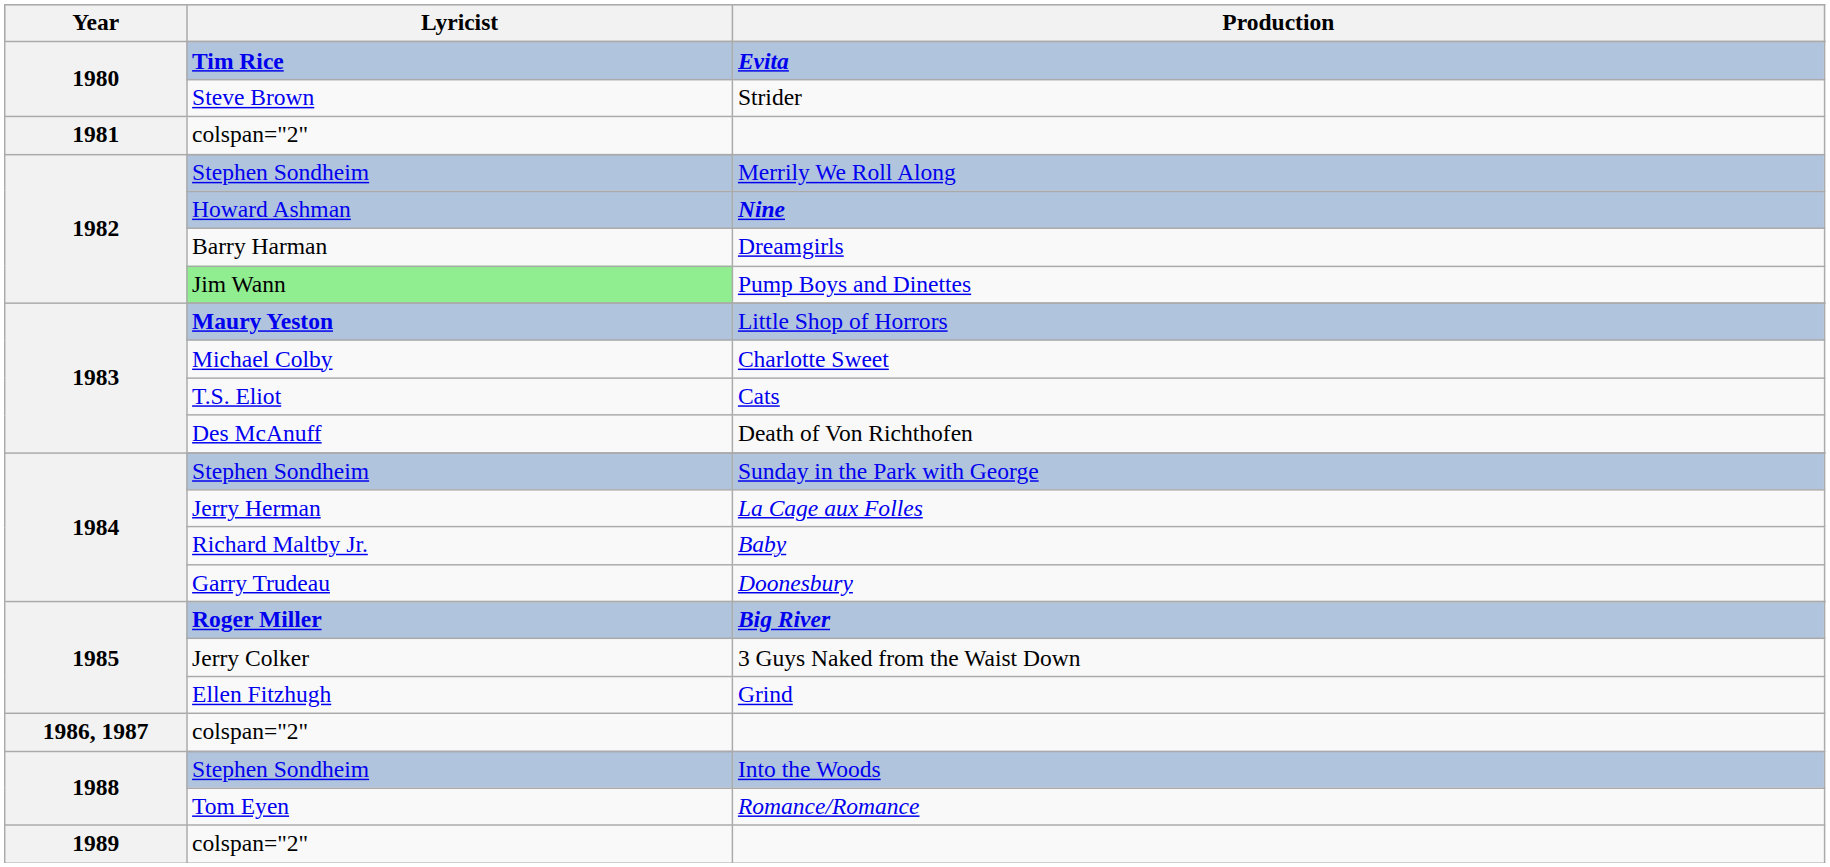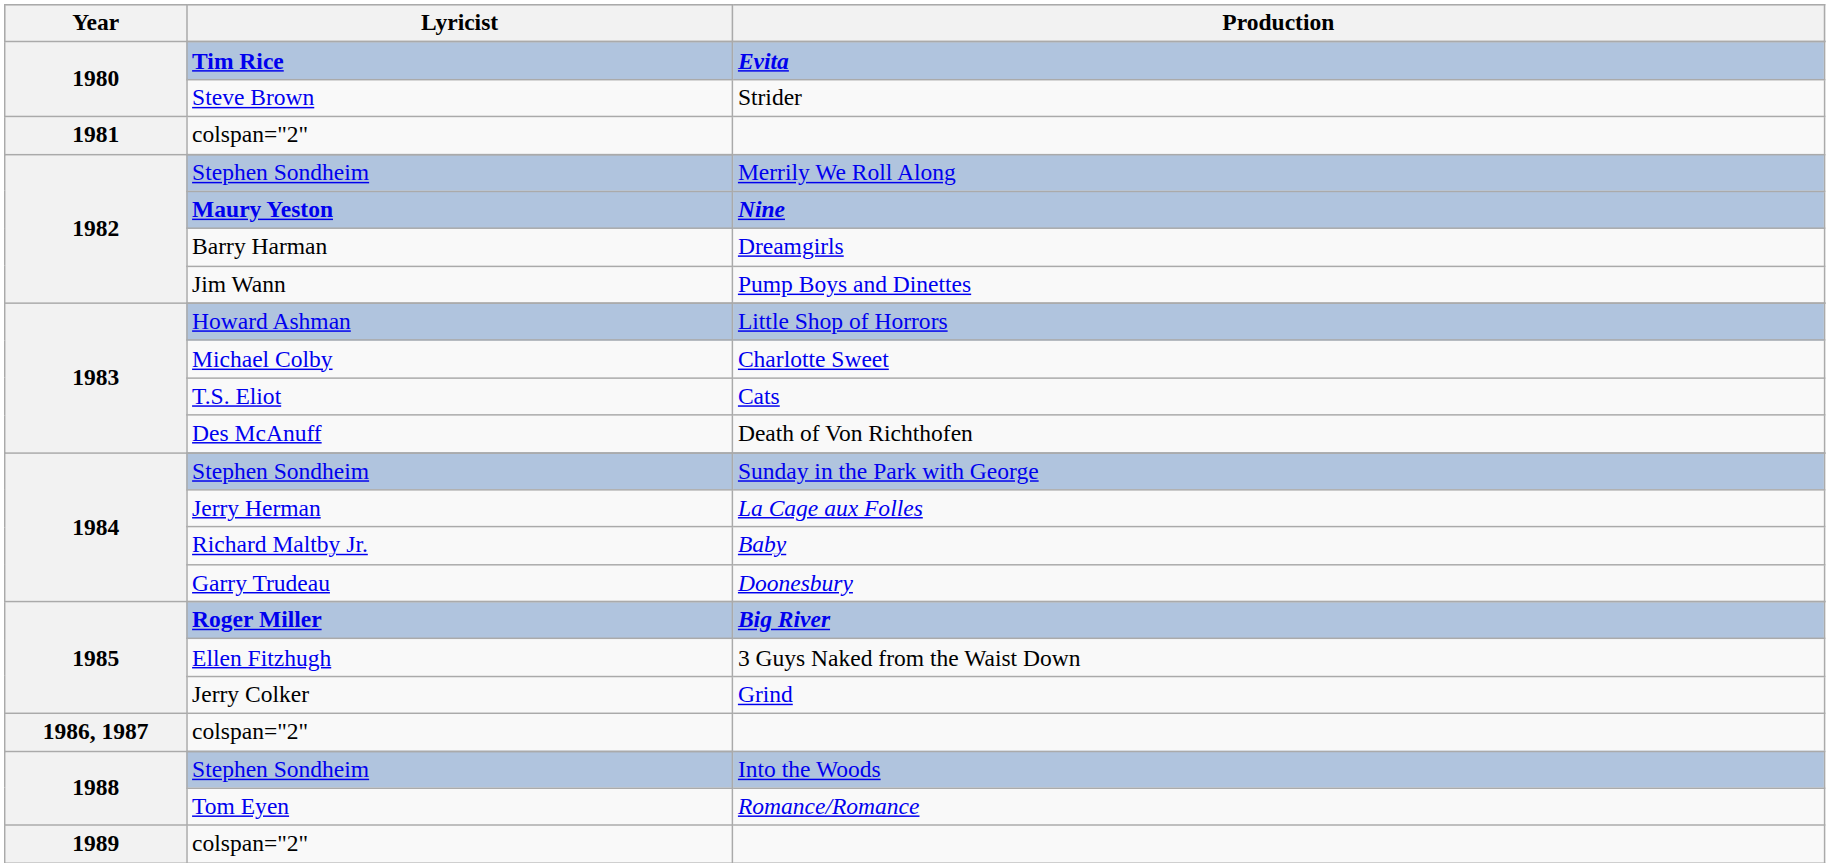Nine | Lyricist: Howard Ashman -> Maury Yeston
Pump Boys and Dinettes | Lyricist: lightgreen background -> no background
Little Shop of Horrors | Lyricist: Maury Yeston -> Howard Ashman
3 Guys Naked from the Waist Down | Lyricist: Jerry Colker -> Ellen Fitzhugh
Grind | Lyricist: Ellen Fitzhugh -> Jerry Colker
